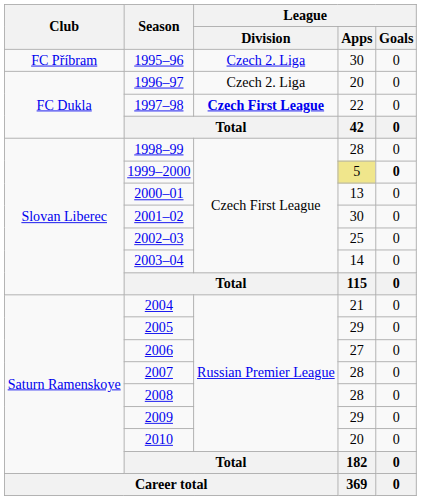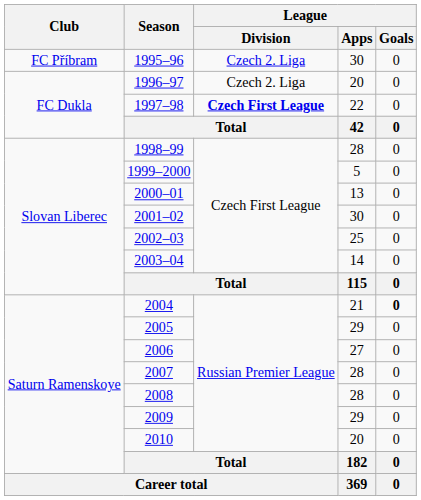1999–2000 | League / Apps: khaki background -> no background
1999–2000 | League / Goals: bold -> normal
2004 | League / Goals: normal -> bold
